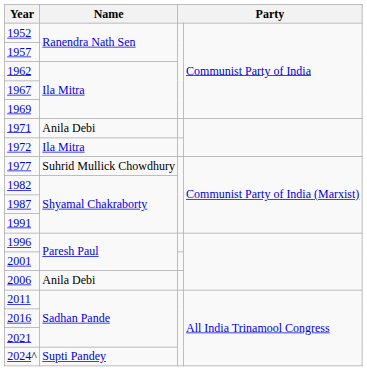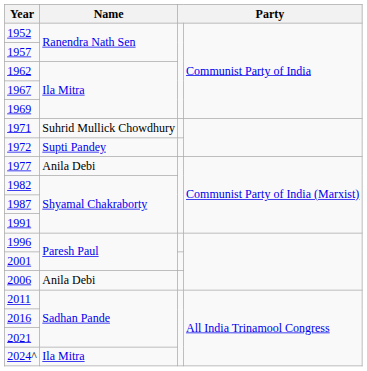1971 | Name: Anila Debi -> Suhrid Mullick Chowdhury
1972 | Name: Ila Mitra -> Supti Pandey
1977 | Name: Suhrid Mullick Chowdhury -> Anila Debi
2024^ | Name: Supti Pandey -> Ila Mitra
